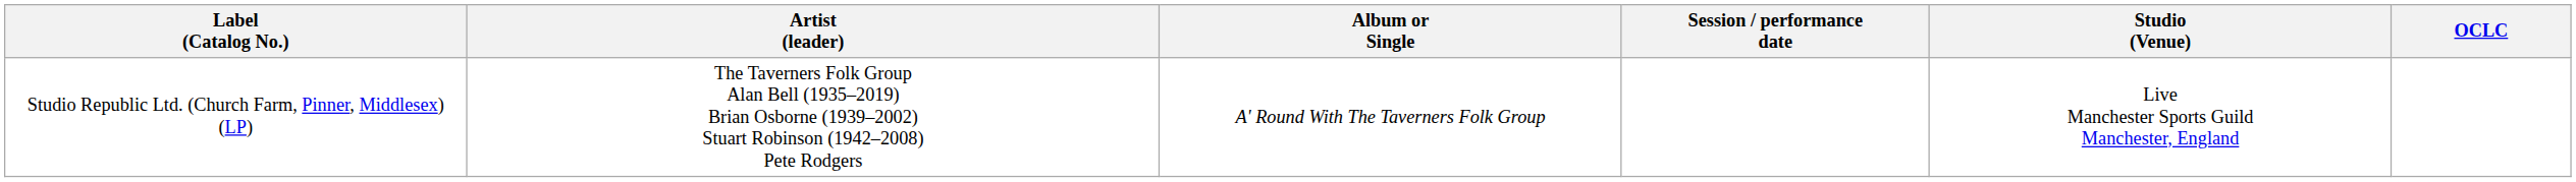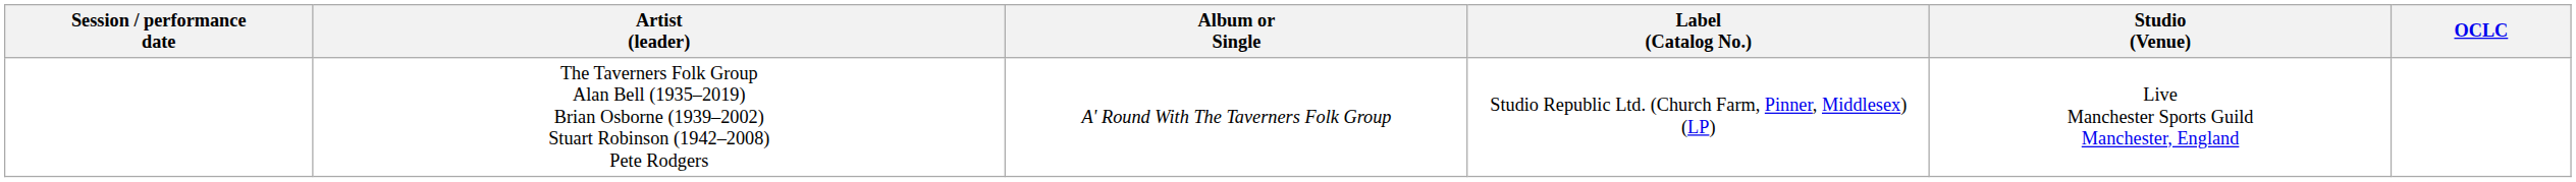columns swapped: Session / performance date <-> Label (Catalog No.)
